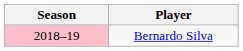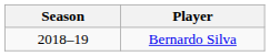Bernardo Silva | Season: pink background -> no background
